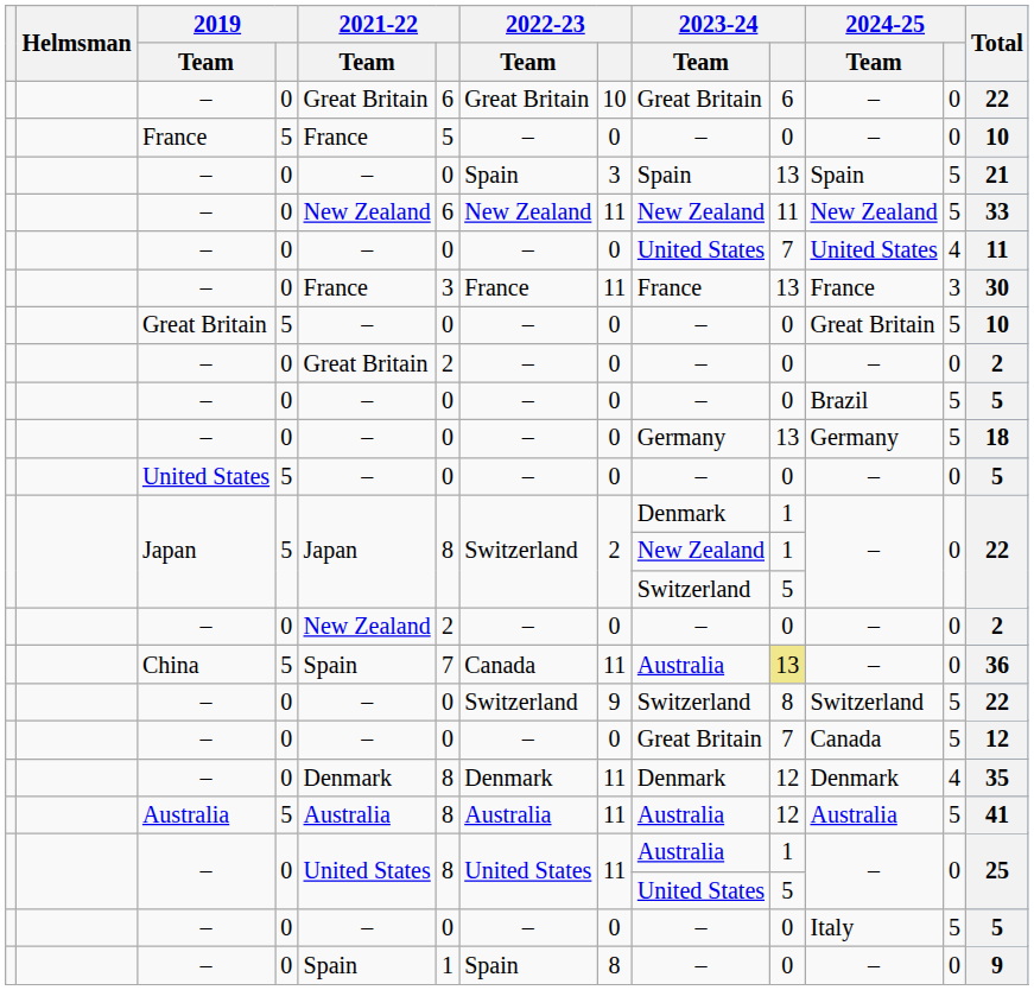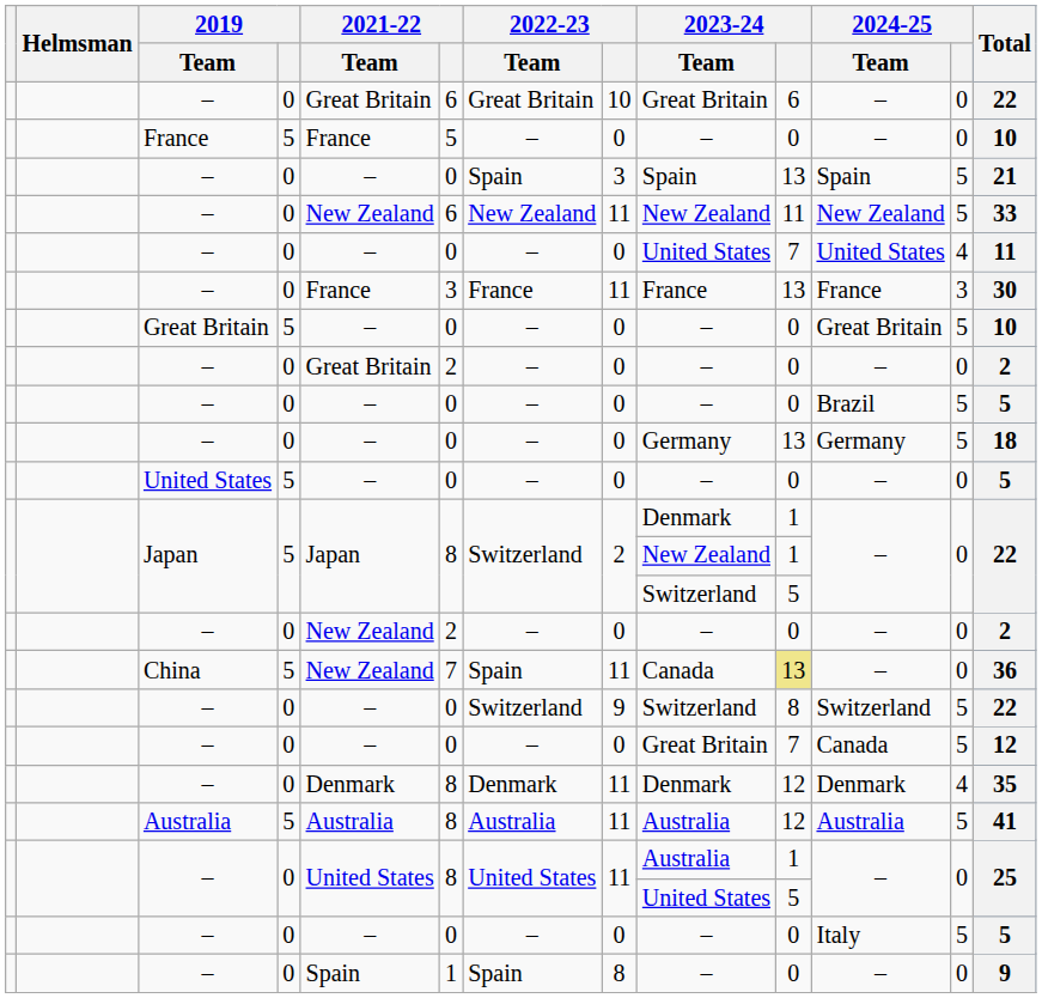China | 2021-22 / Team: Spain -> New Zealand
China | 2022-23 / Team: Canada -> Spain
China | 2023-24 / Team: Australia -> Canada
